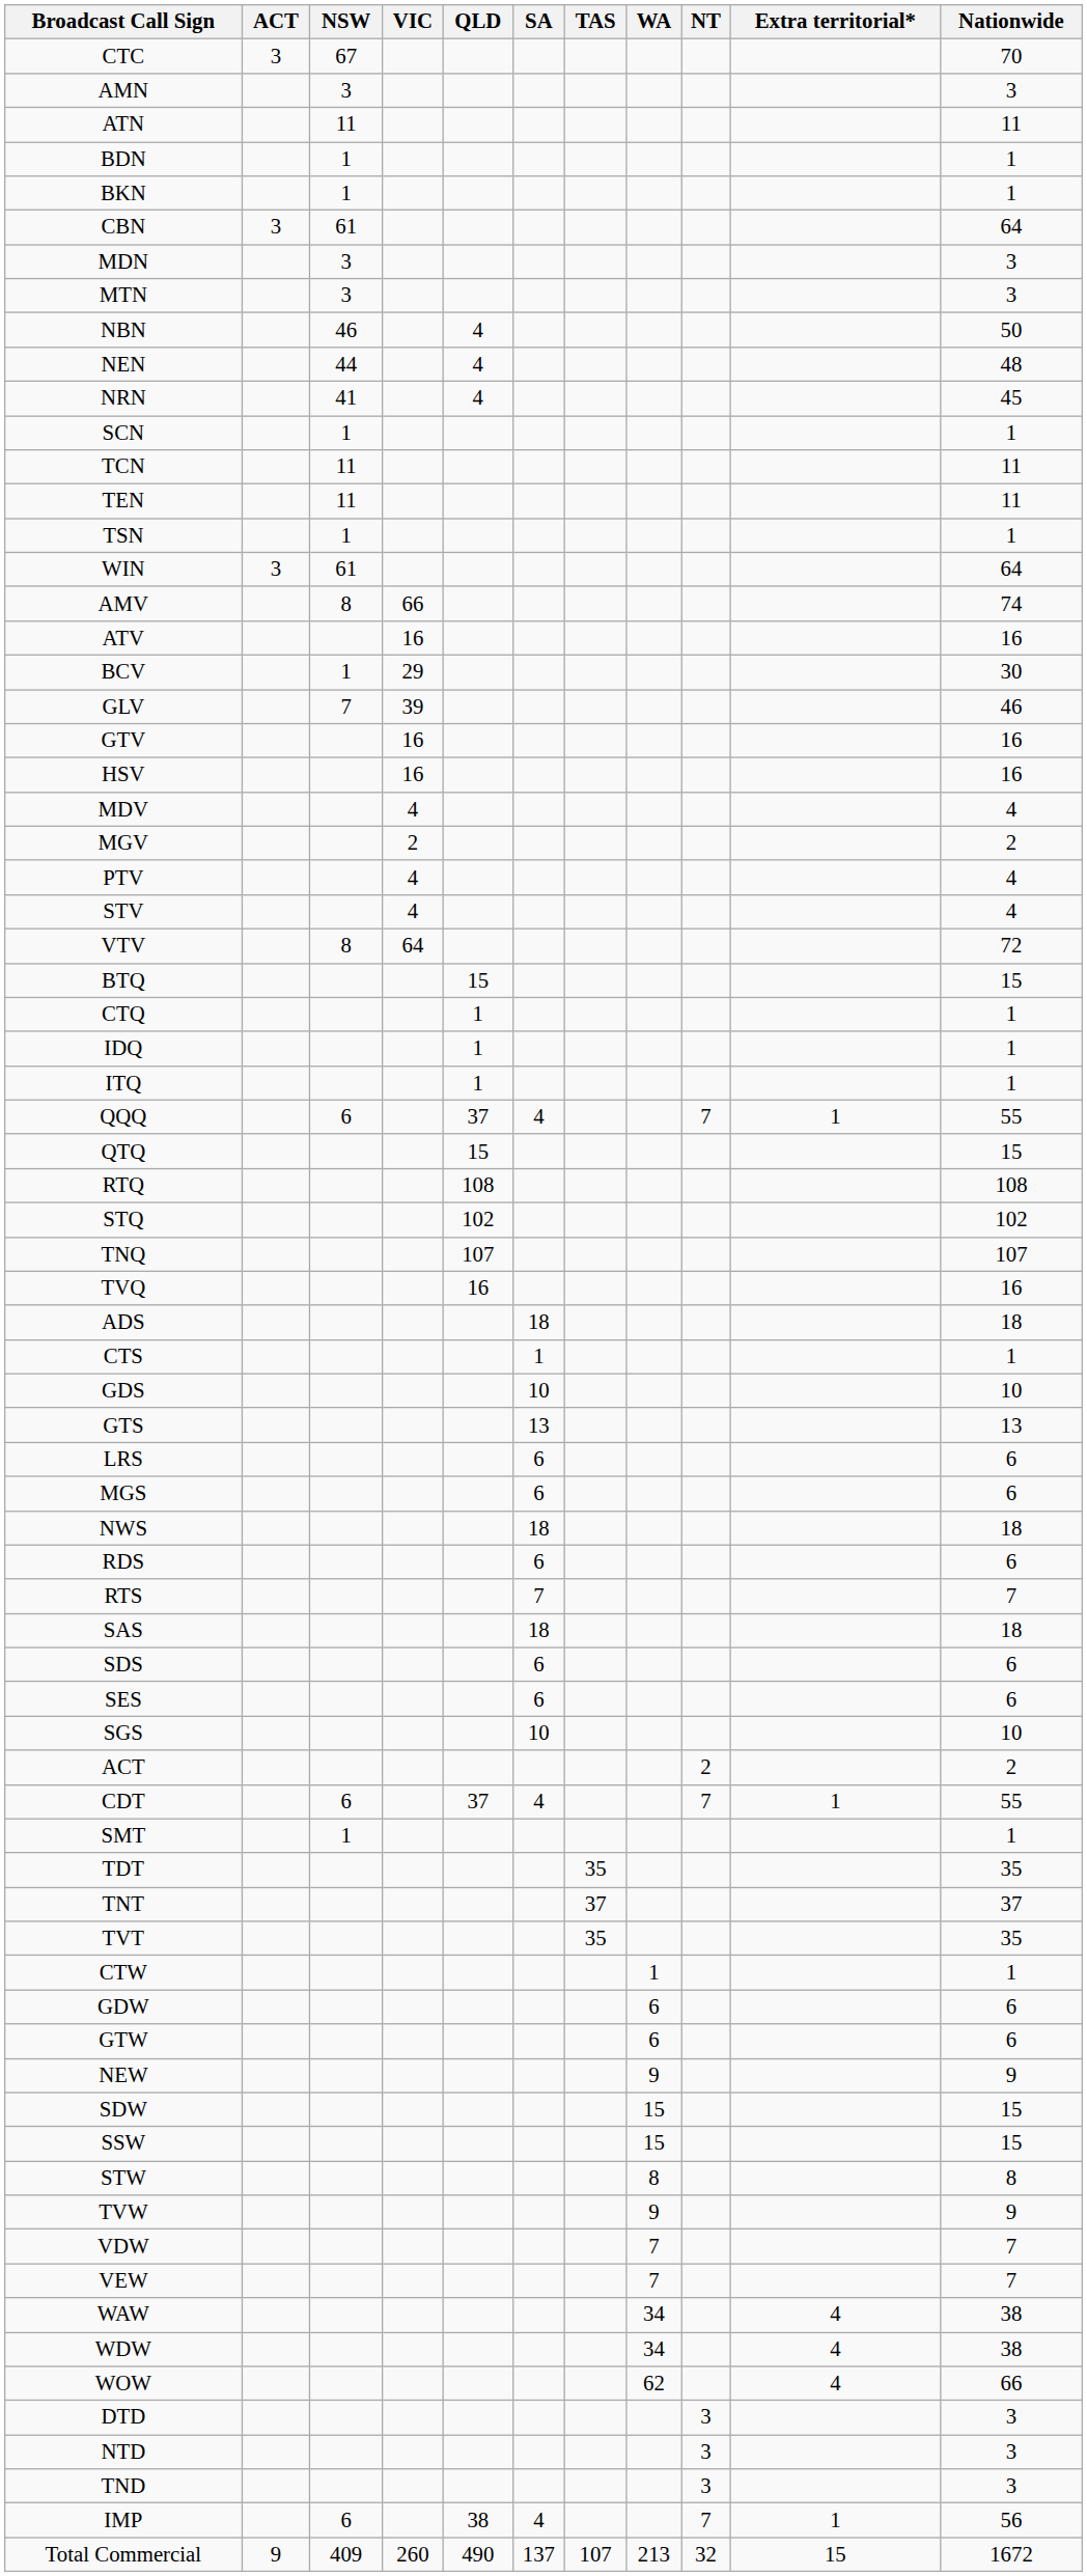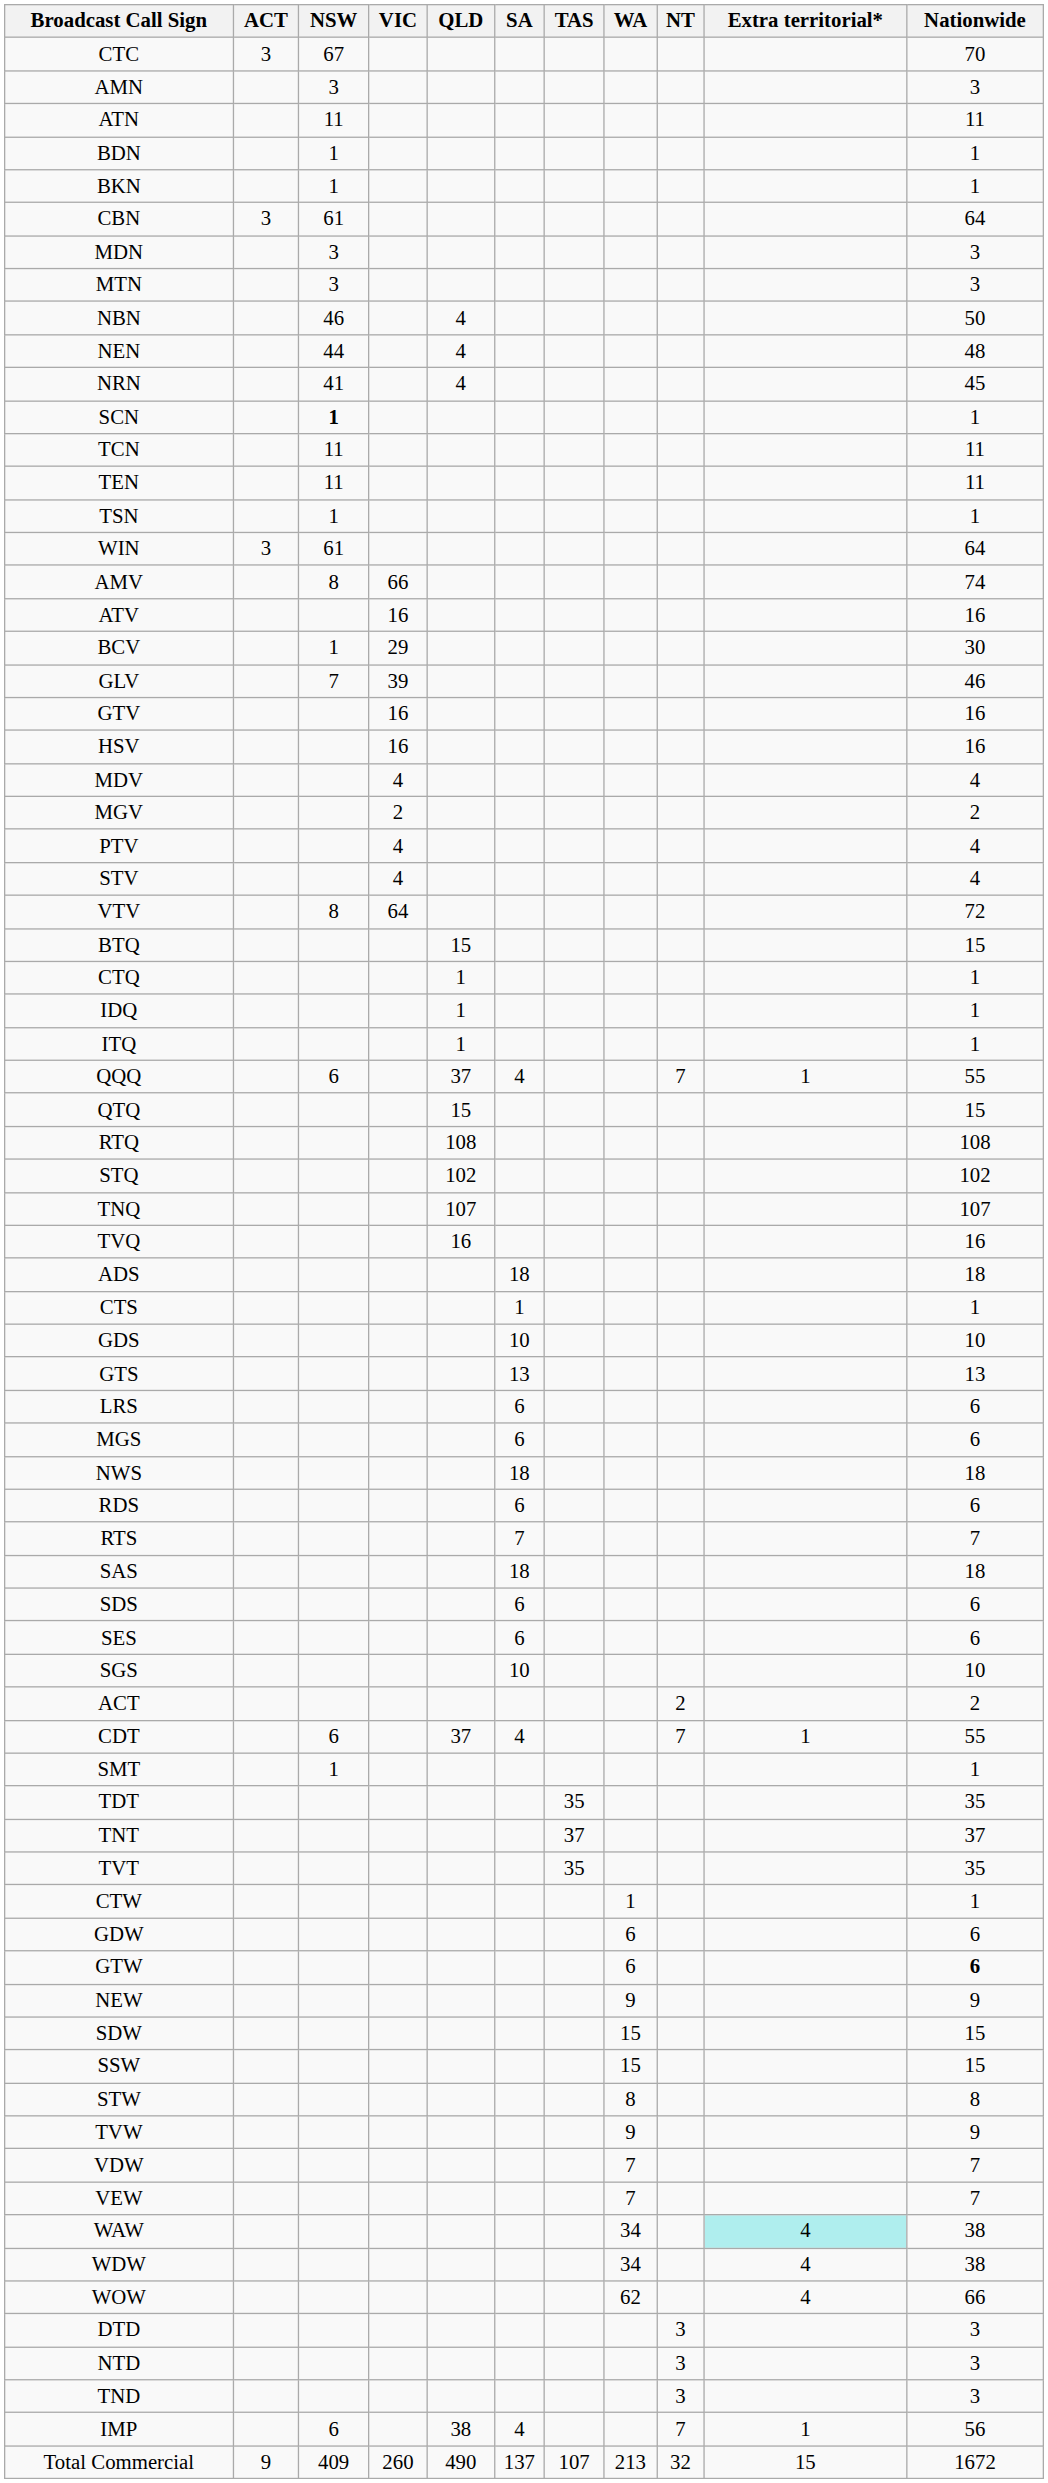SCN | NSW: normal -> bold
GTW | Nationwide: normal -> bold
WAW | Extra territorial*: no background -> paleturquoise background
